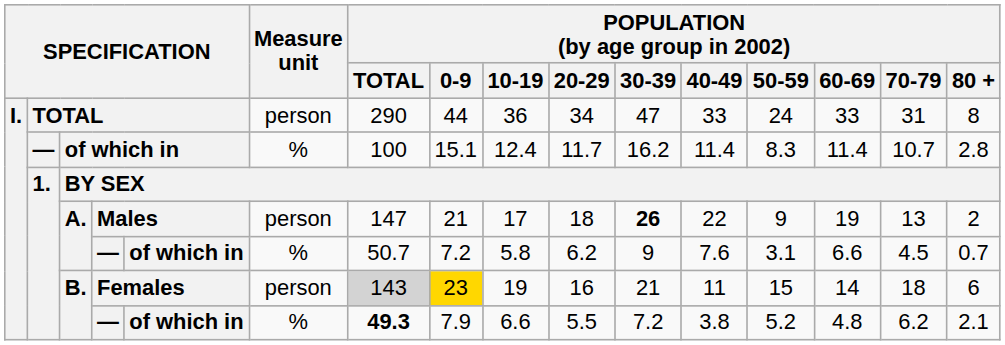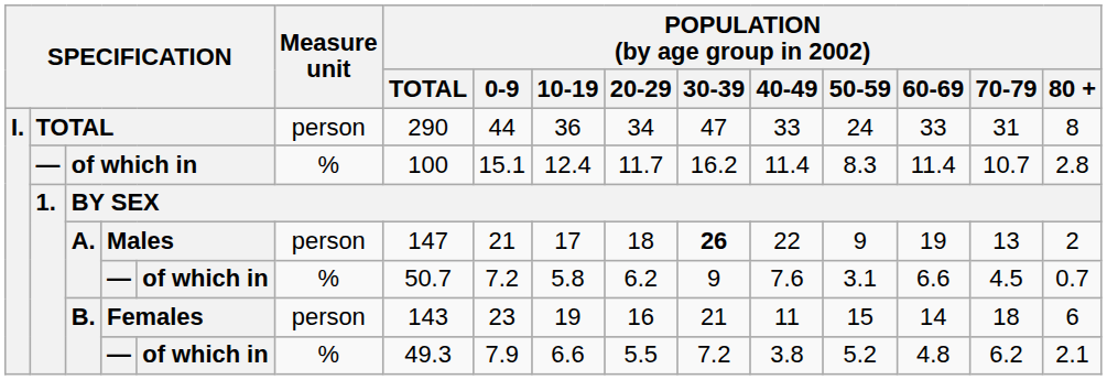Females | POPULATION (by age group in 2002) / TOTAL: lightgrey background -> no background
Females | POPULATION (by age group in 2002) / 0-9: gold background -> no background
B. / — | POPULATION (by age group in 2002) / TOTAL: bold -> normal
